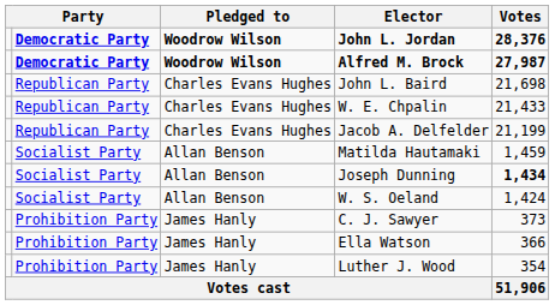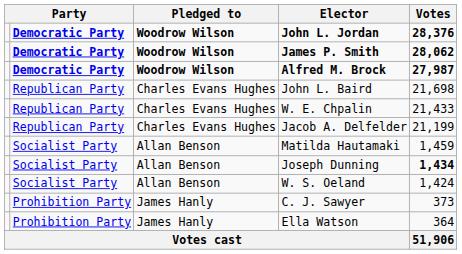+ row: Democratic Party | Woodrow Wilson | James P. Smith | 28,062
Ella Watson | Votes: 366 -> 364
- row: Prohibition Party | James Hanly | Luther J. Wood | 354
